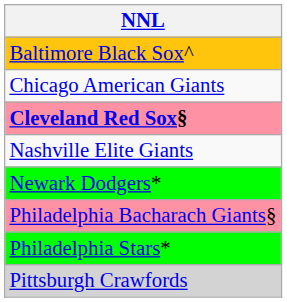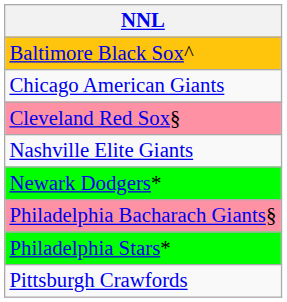row 4 | column 1: bold -> normal
row 9 | column 1: lightgrey background -> no background
